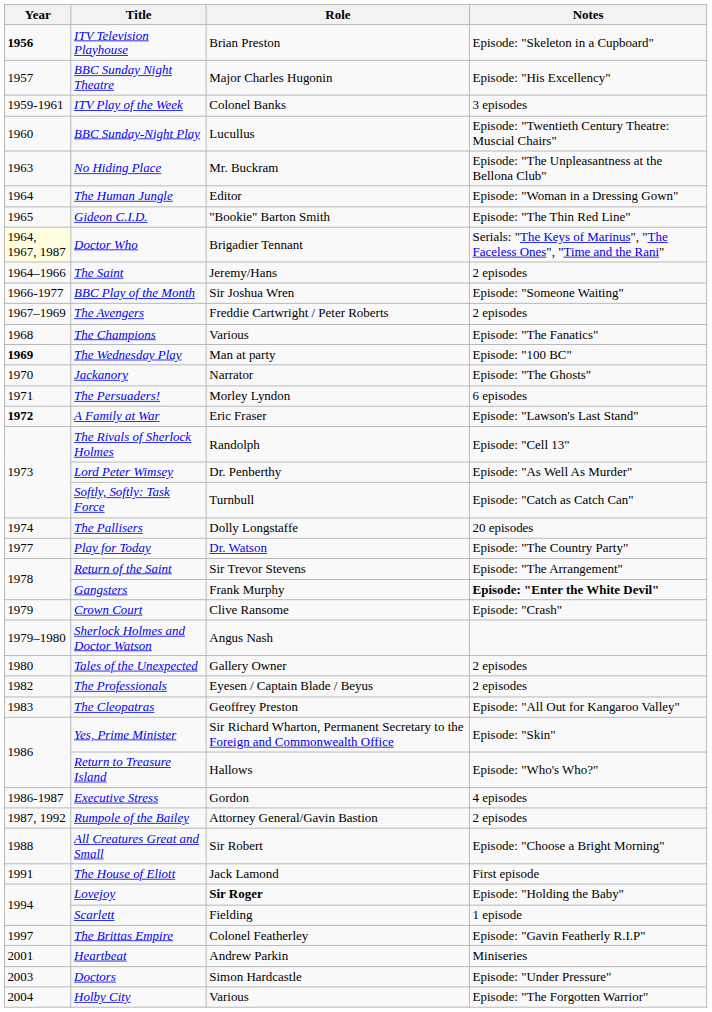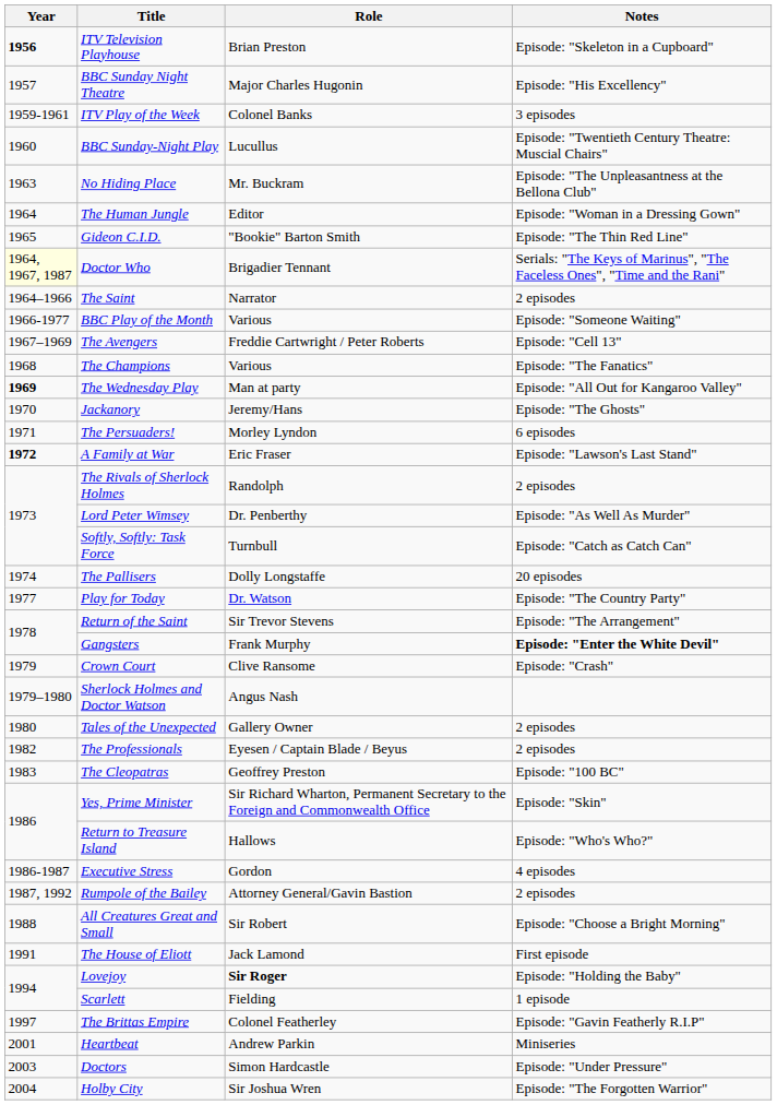The Saint | Role: Jeremy/Hans -> Narrator
BBC Play of the Month | Role: Sir Joshua Wren -> Various
The Avengers | Notes: 2 episodes -> Episode: "Cell 13"
The Wednesday Play | Notes: Episode: "100 BC" -> Episode: "All Out for Kangaroo Valley"
Jackanory | Role: Narrator -> Jeremy/Hans
The Rivals of Sherlock Holmes | Notes: Episode: "Cell 13" -> 2 episodes
The Cleopatras | Notes: Episode: "All Out for Kangaroo Valley" -> Episode: "100 BC"
Holby City | Role: Various -> Sir Joshua Wren
